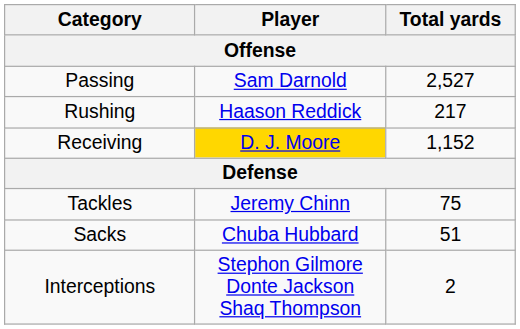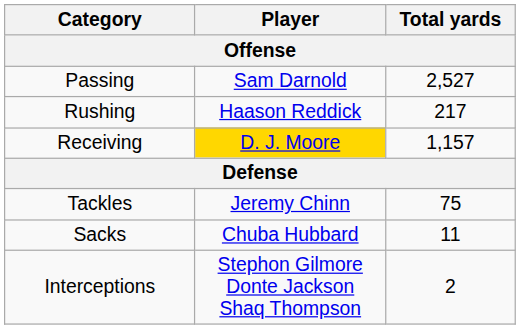Receiving | Total yards: 1,152 -> 1,157
Sacks | Total yards: 51 -> 11
